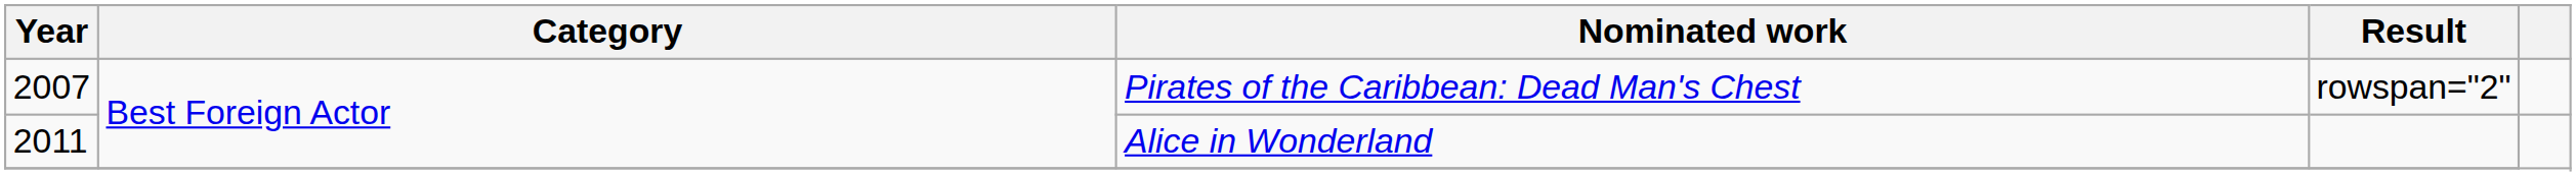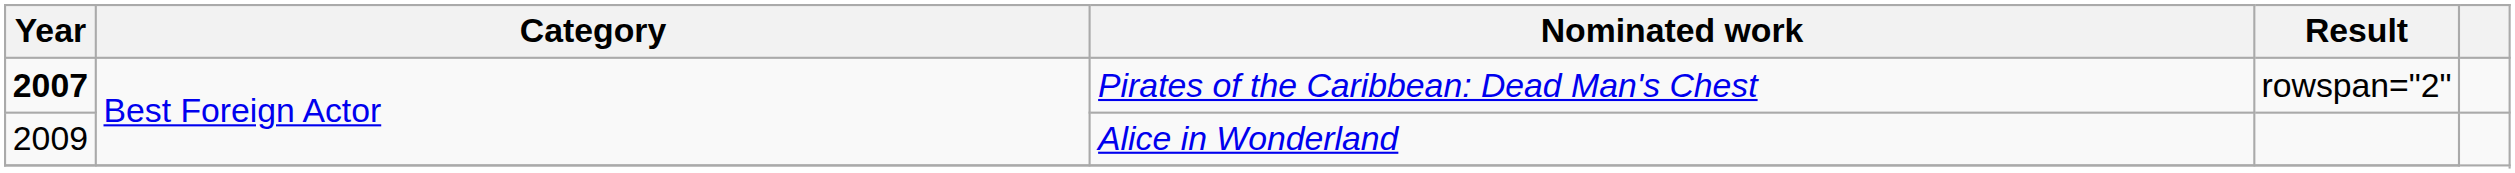Pirates of the Caribbean: Dead Man's Chest | Year: normal -> bold
Alice in Wonderland | Year: 2011 -> 2009
